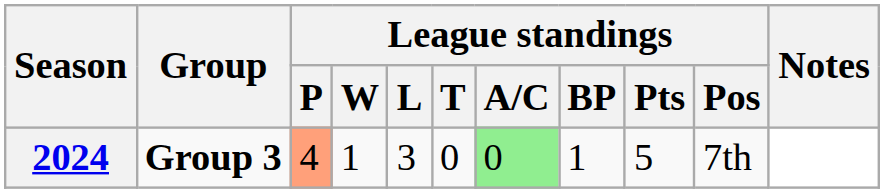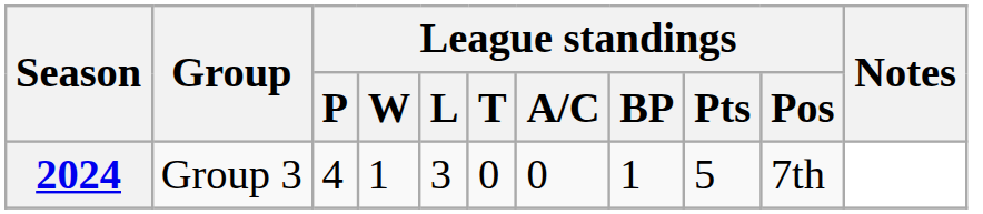2024 | Group: bold -> normal
2024 | League standings / P: lightsalmon background -> no background
2024 | League standings / A/C: lightgreen background -> no background
